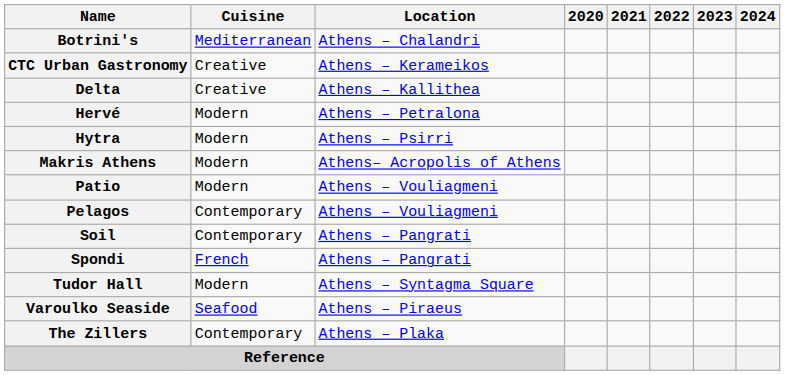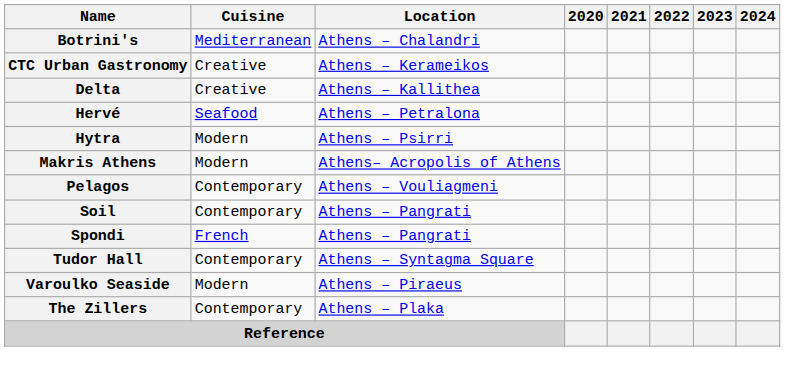Hervé | Cuisine: Modern -> Seafood
- row: Patio | Modern | Athens – Vouliagmeni
Tudor Hall | Cuisine: Modern -> Contemporary
Varoulko Seaside | Cuisine: Seafood -> Modern
